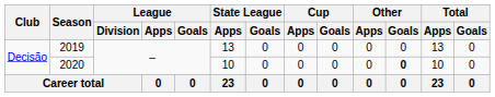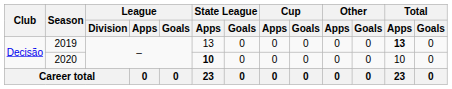2019 | Total / Apps: normal -> bold
2020 | State League / Apps: normal -> bold
2020 | Other / Goals: bold -> normal
